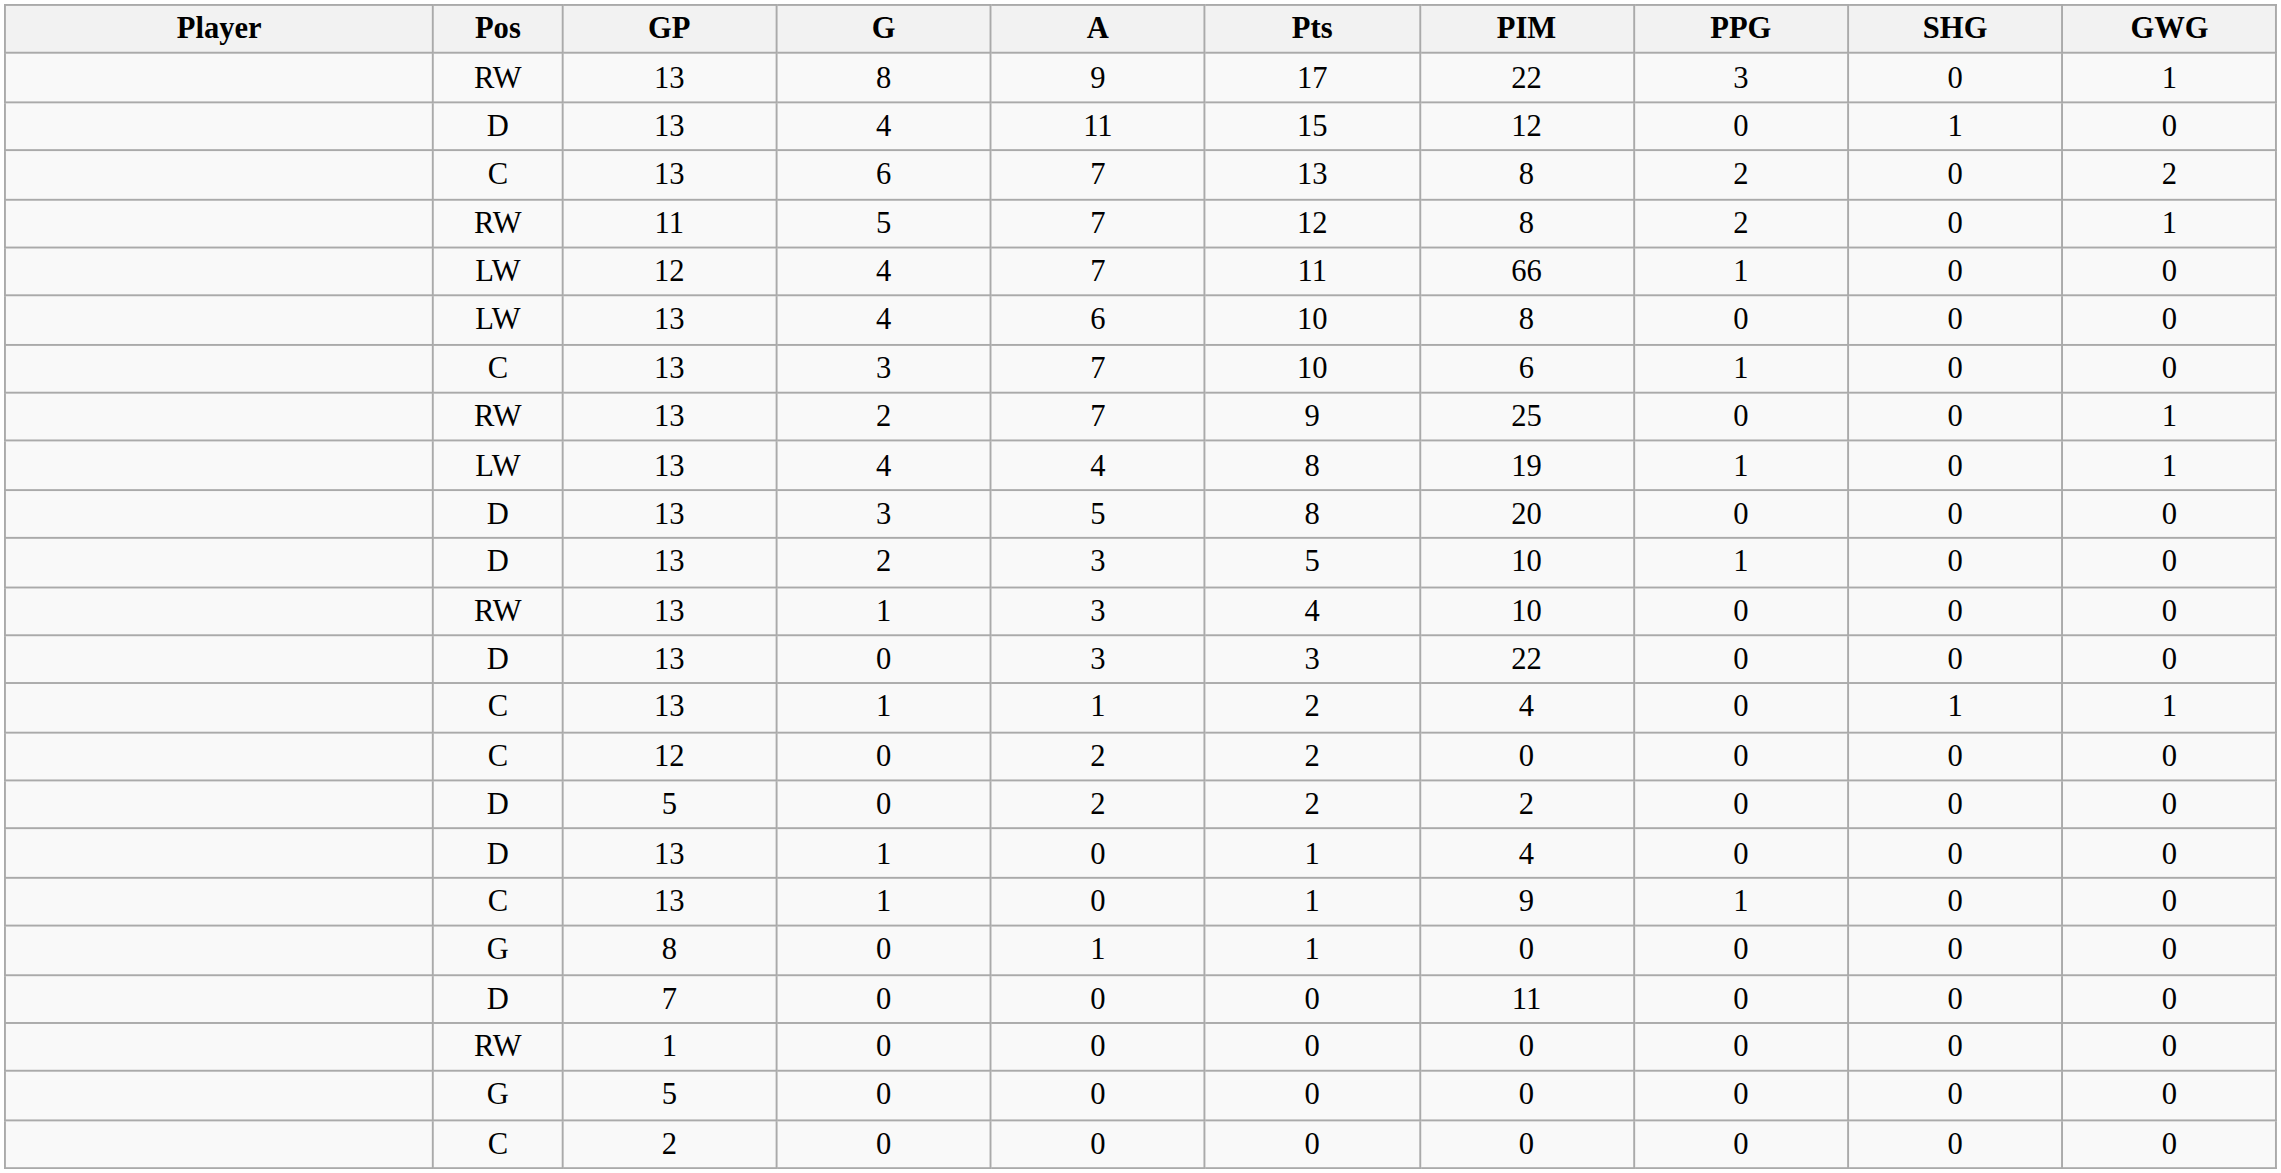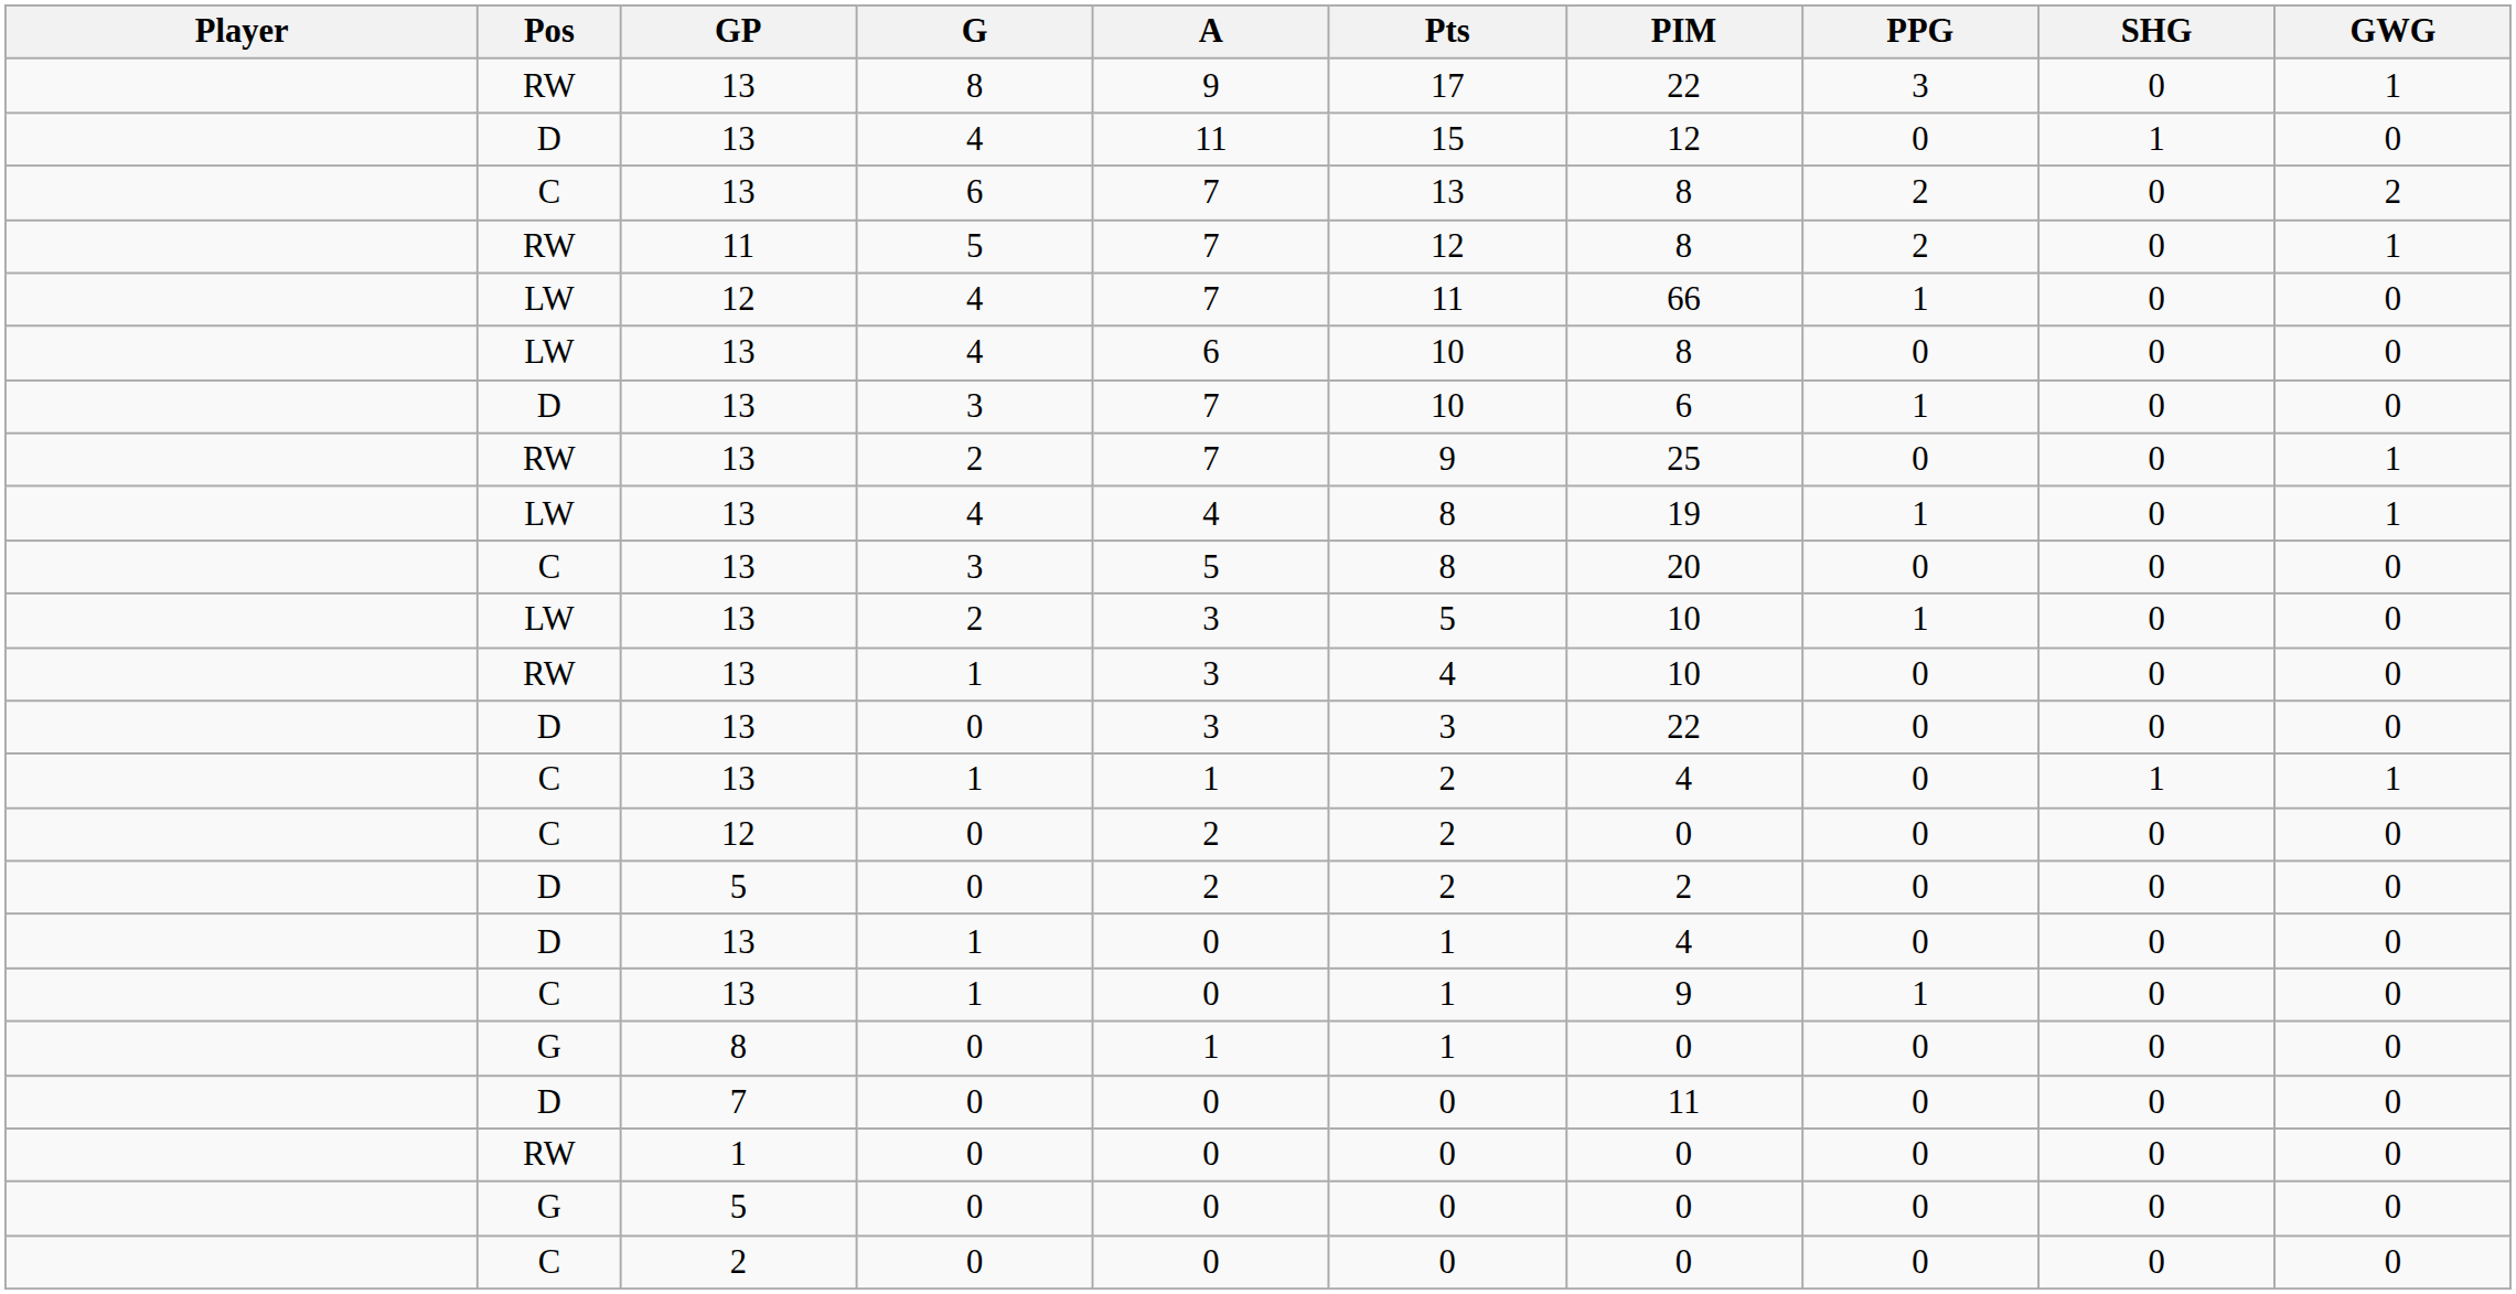row 8 | Pos: C -> D
row 11 | Pos: D -> C
row 12 | Pos: D -> LW
